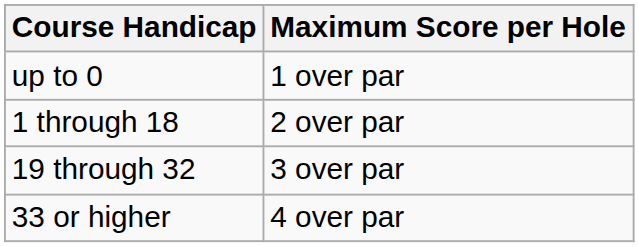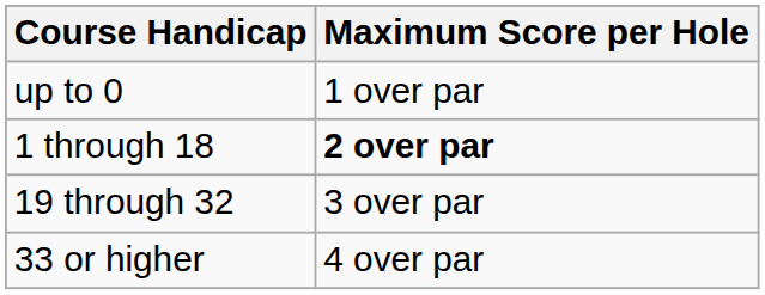1 through 18 | Maximum Score per Hole: normal -> bold
